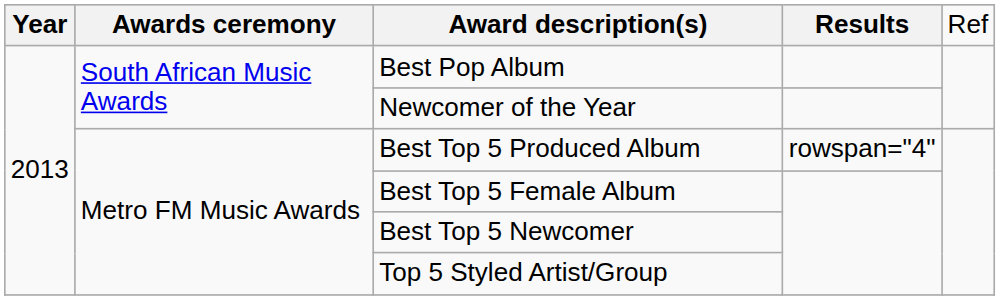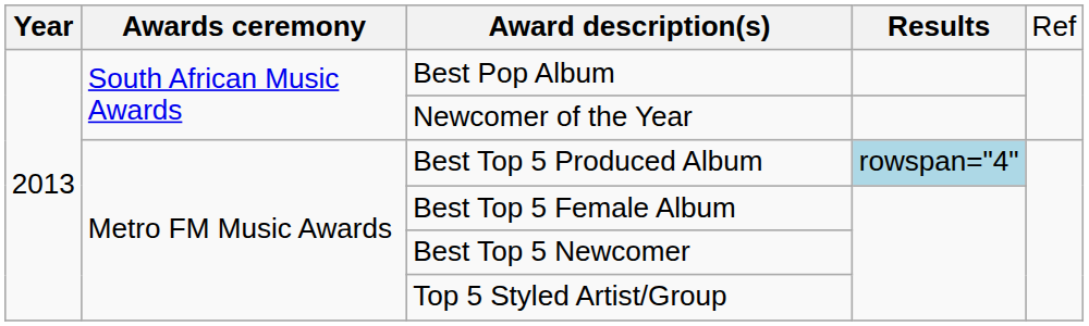Best Top 5 Produced Album | column 4: no background -> lightblue background
